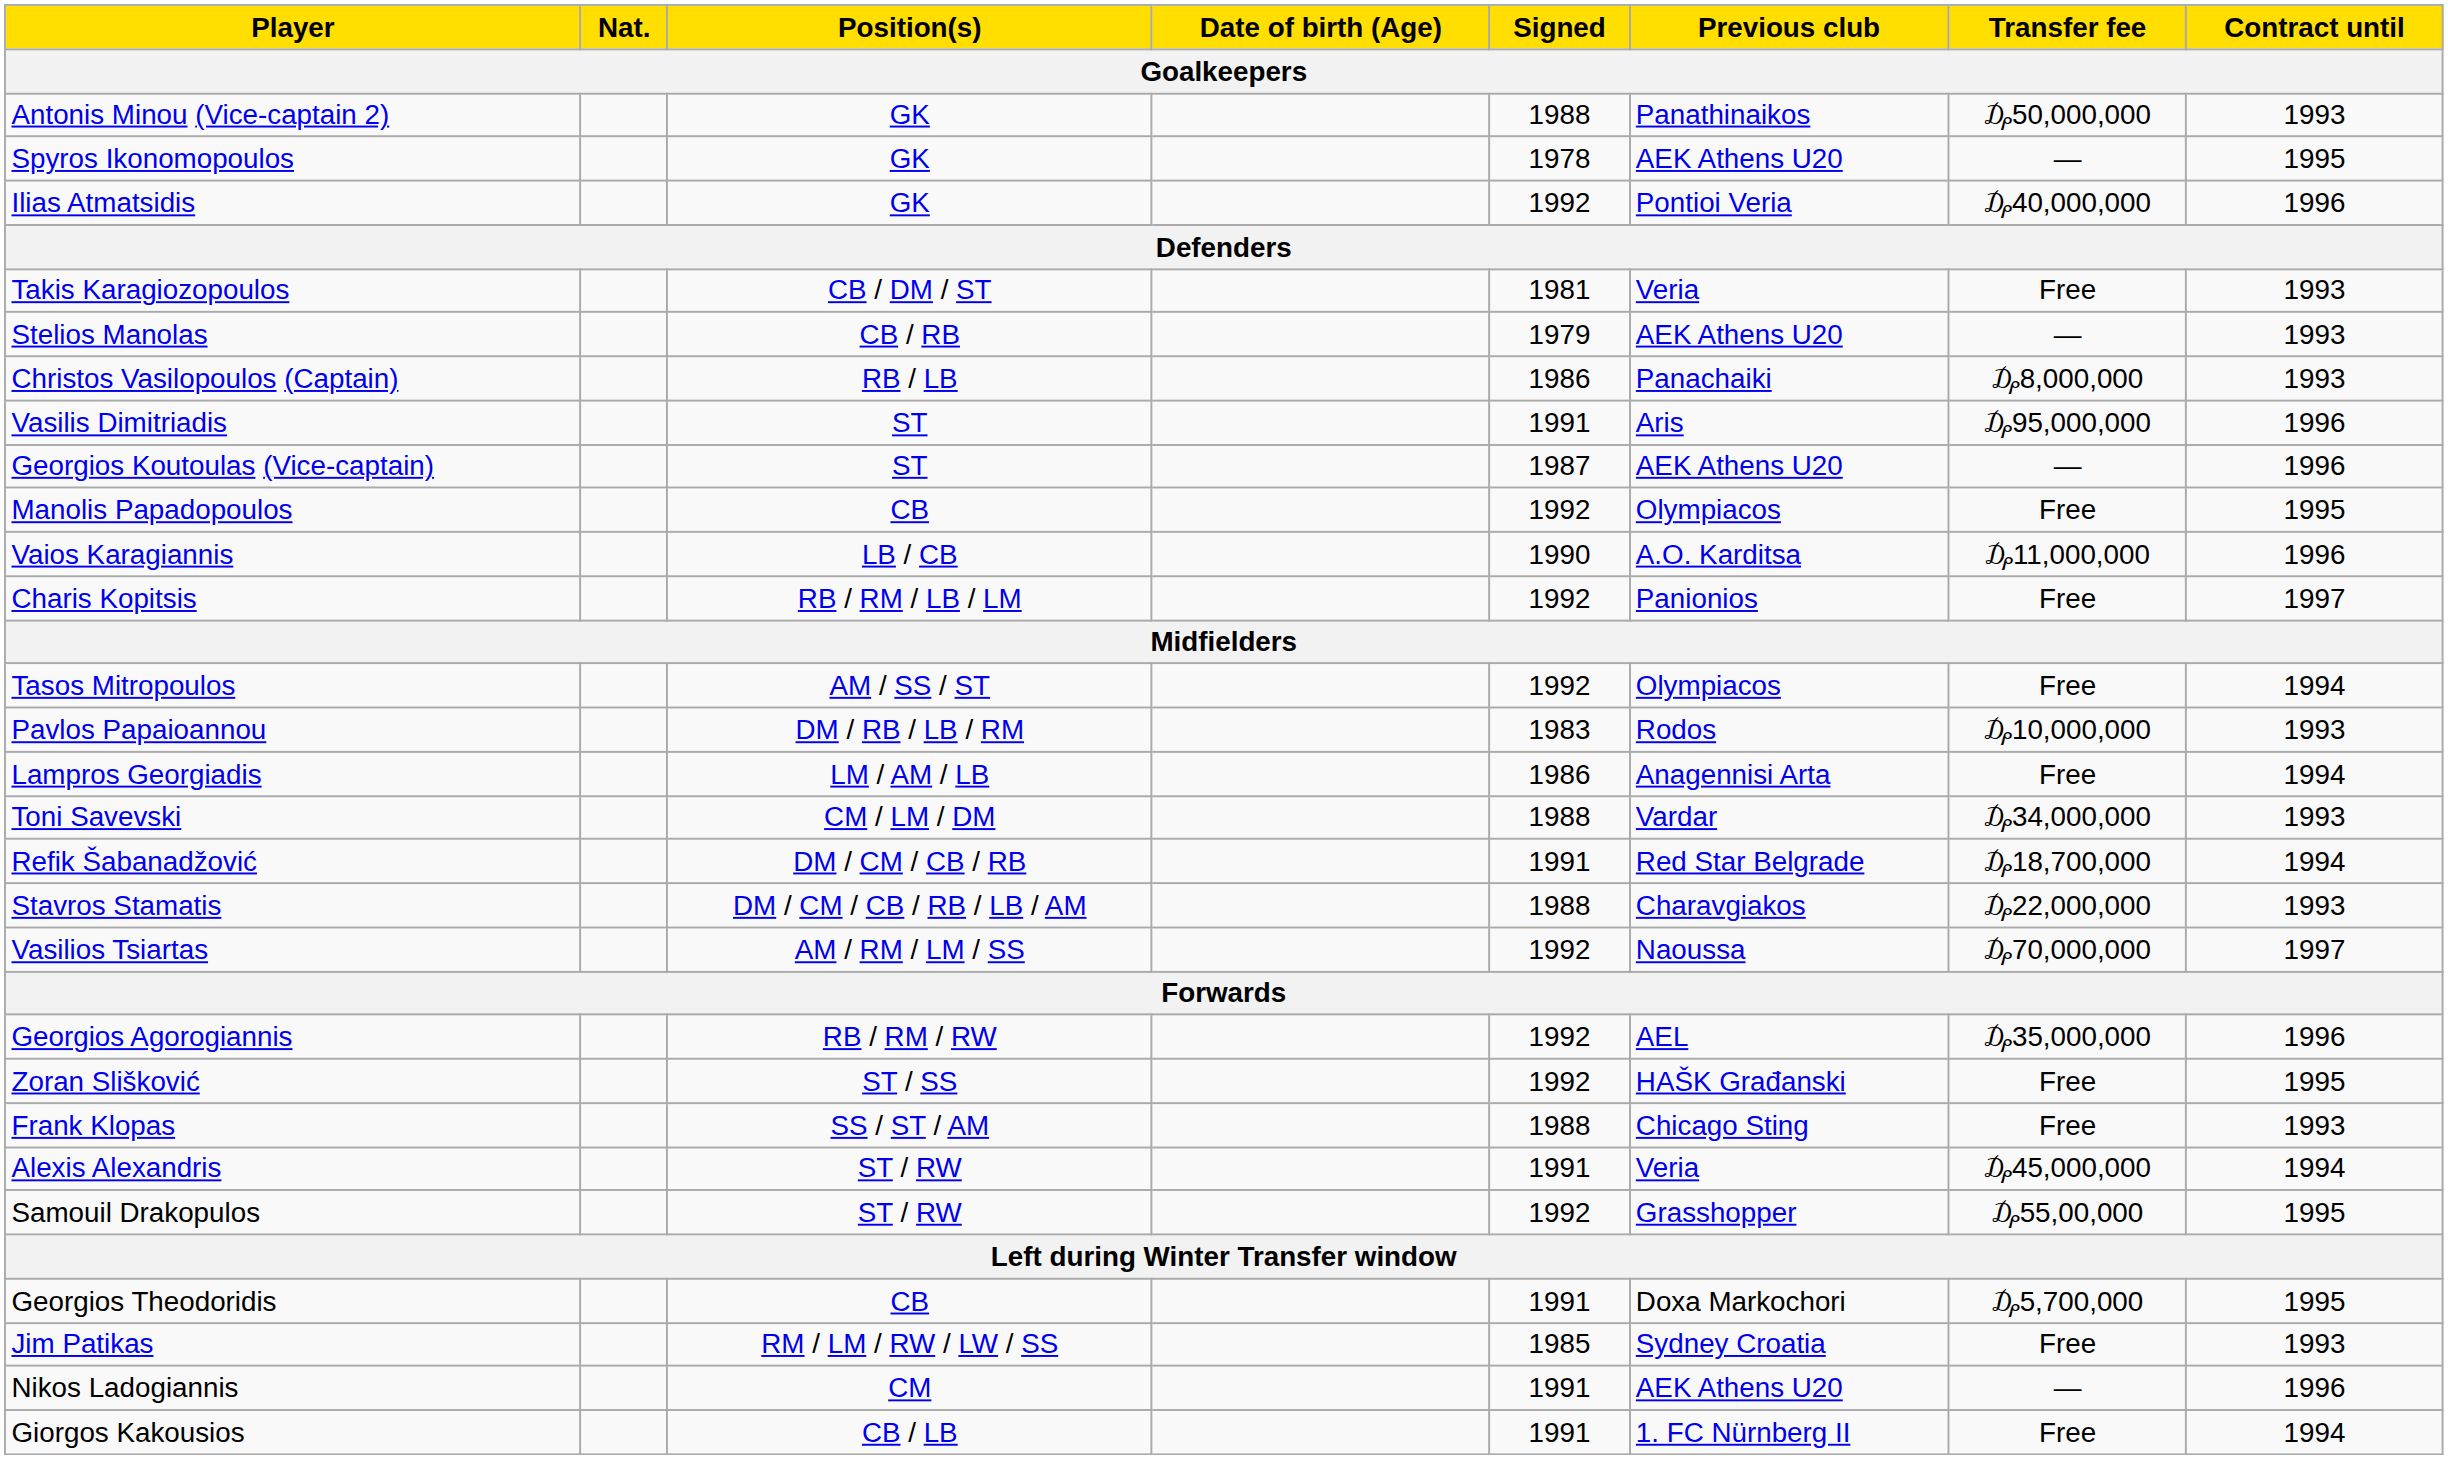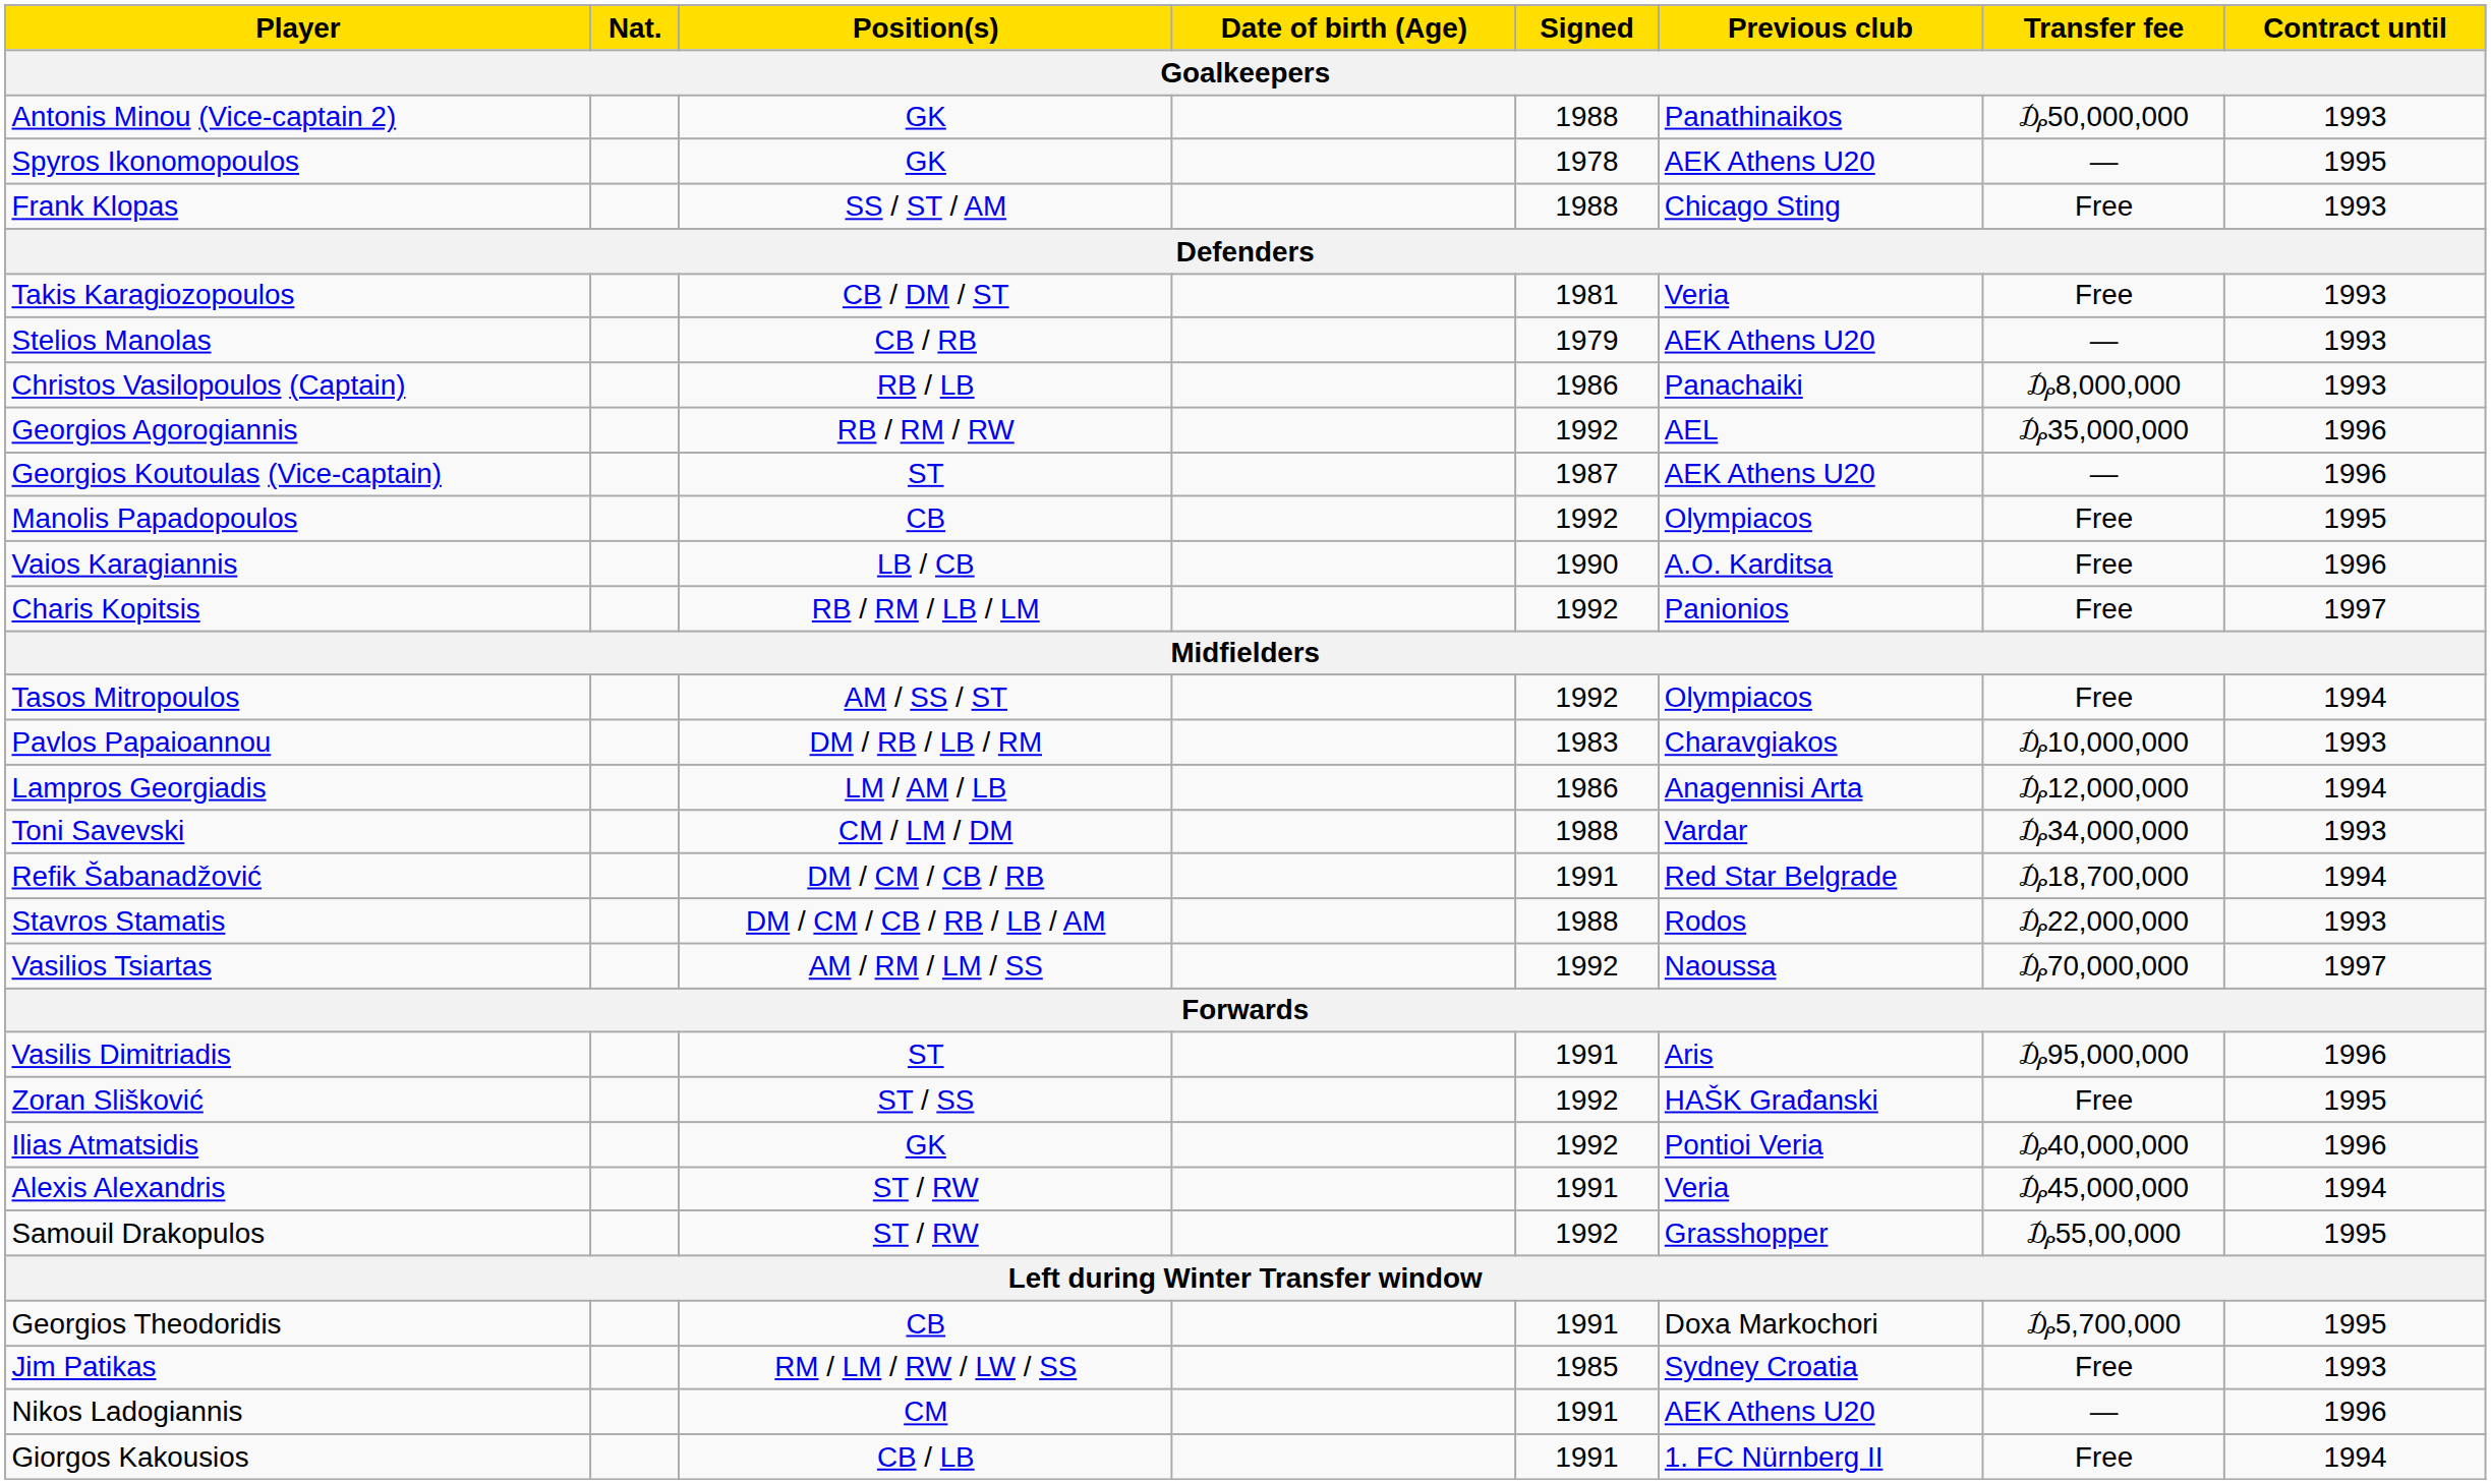rows swapped: Ilias Atmatsidis <-> Frank Klopas
rows swapped: Georgios Agorogiannis <-> Vasilis Dimitriadis
Vaios Karagiannis | Transfer fee: ₯11,000,000 -> Free
Pavlos Papaioannou | Previous club: Rodos -> Charavgiakos
Lampros Georgiadis | Transfer fee: Free -> ₯12,000,000
Stavros Stamatis | Previous club: Charavgiakos -> Rodos
